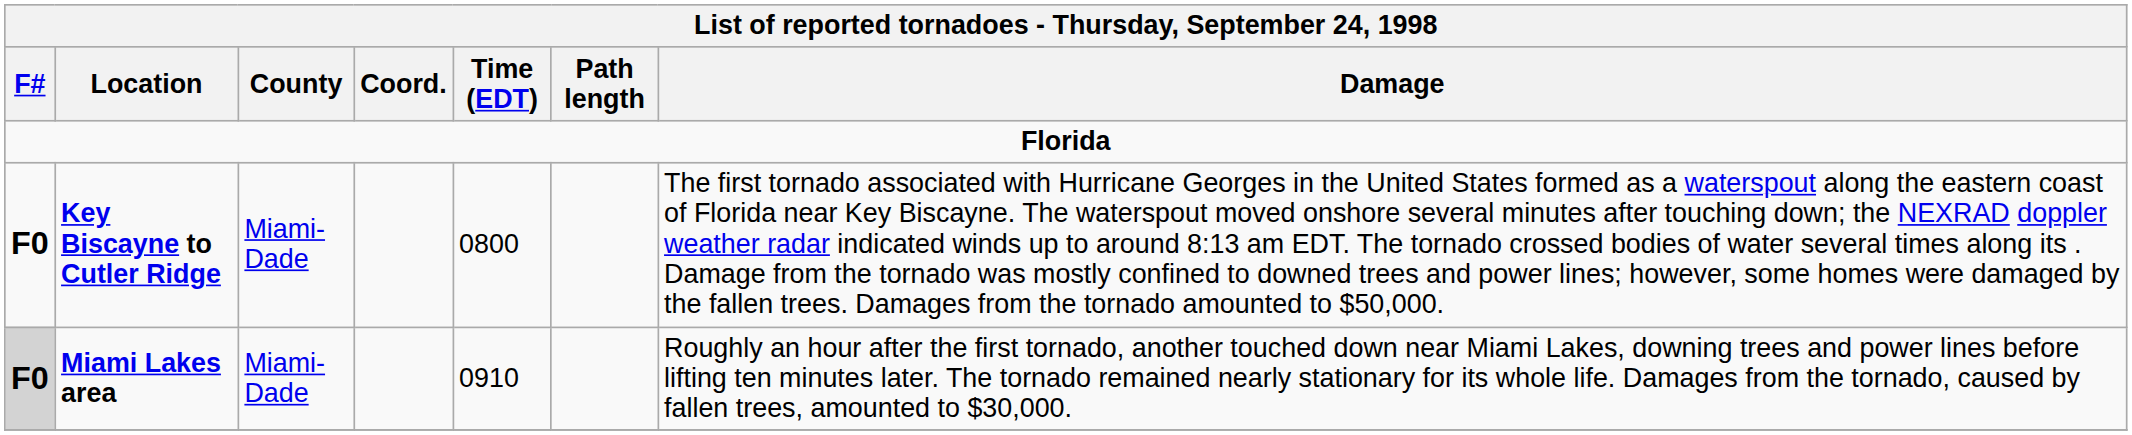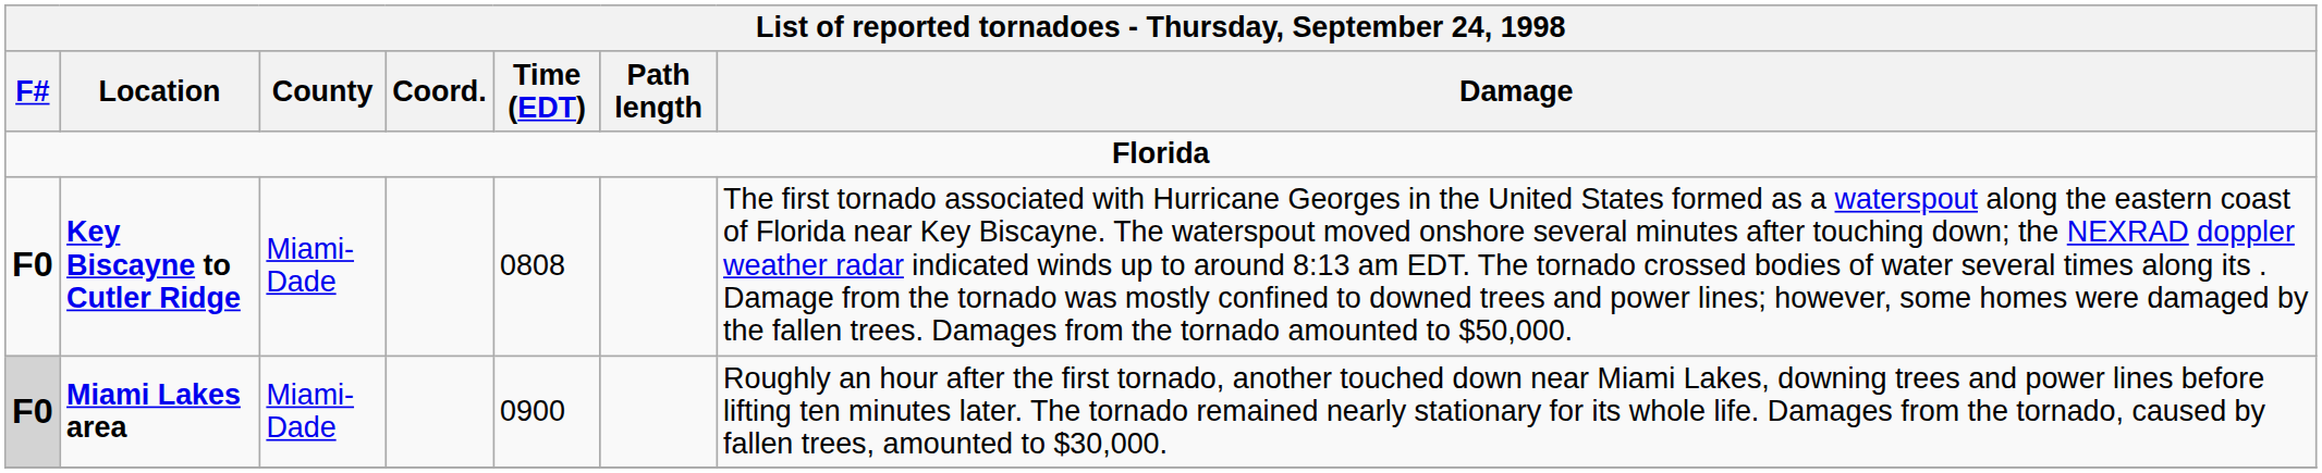Key Biscayne to Cutler Ridge | Time (EDT): 0800 -> 0808
Miami Lakes area | Time (EDT): 0910 -> 0900
